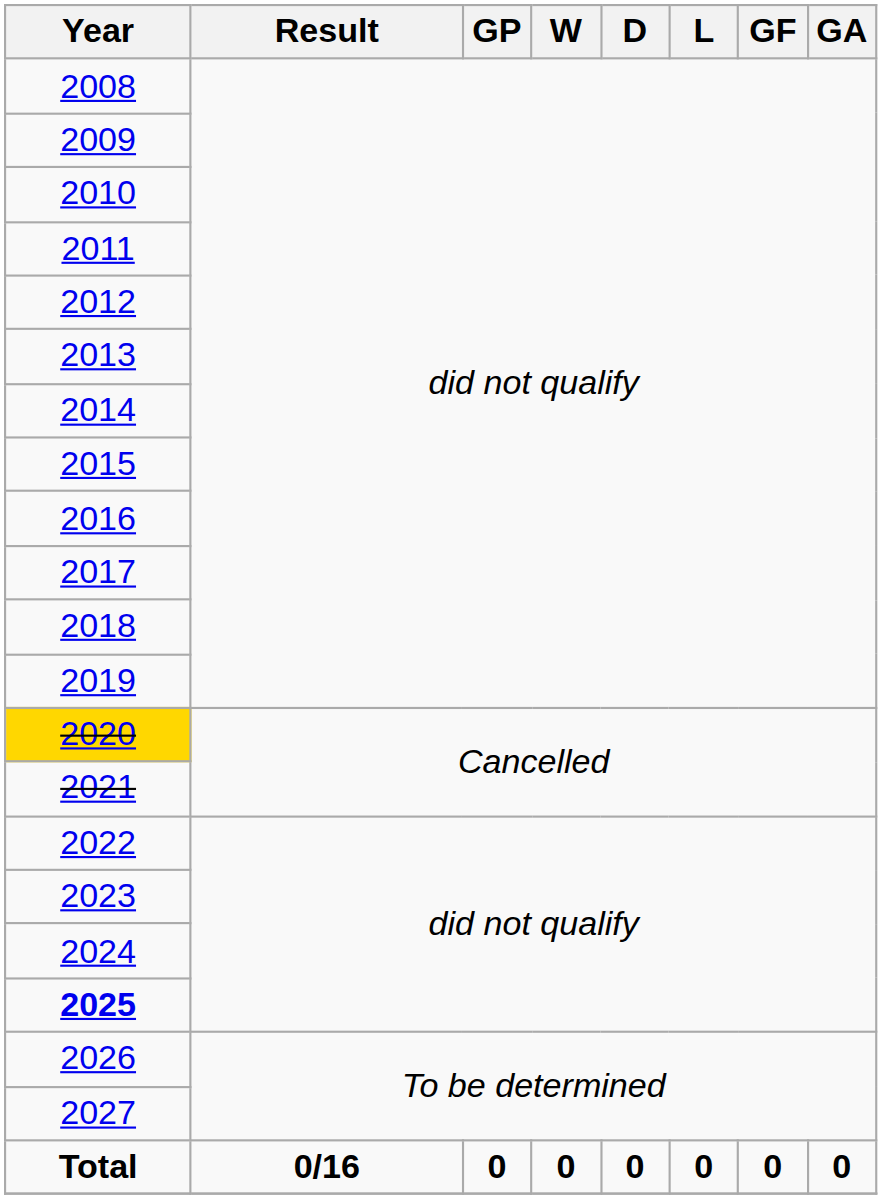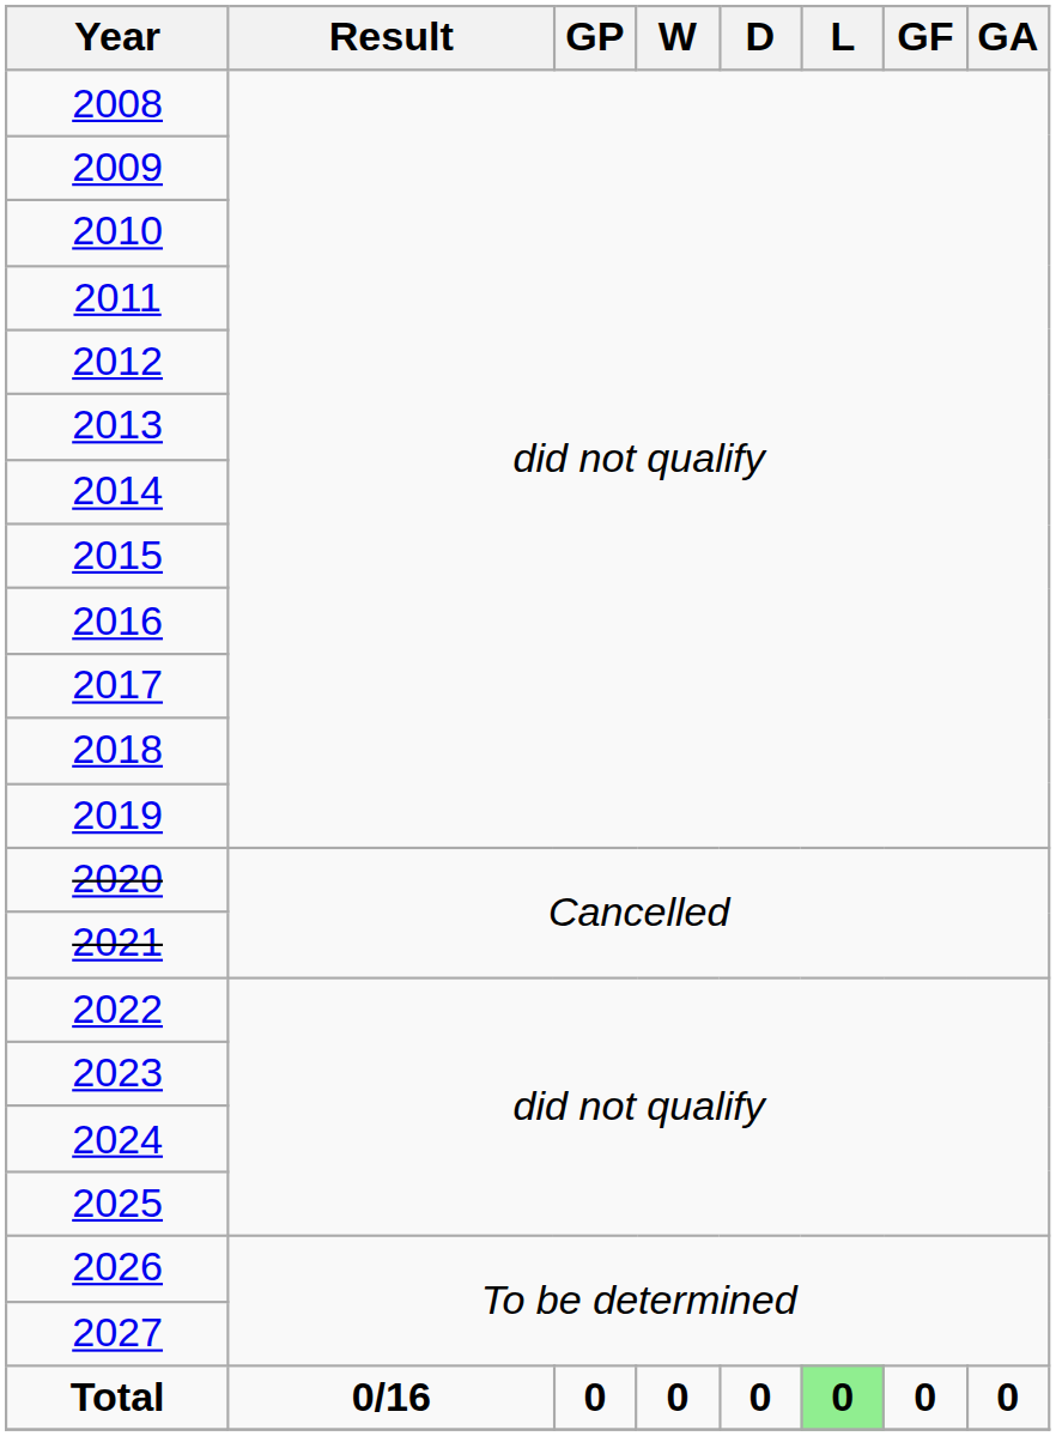2020 | Year: gold background -> no background
2025 | Year: bold -> normal
Total | L: no background -> lightgreen background
